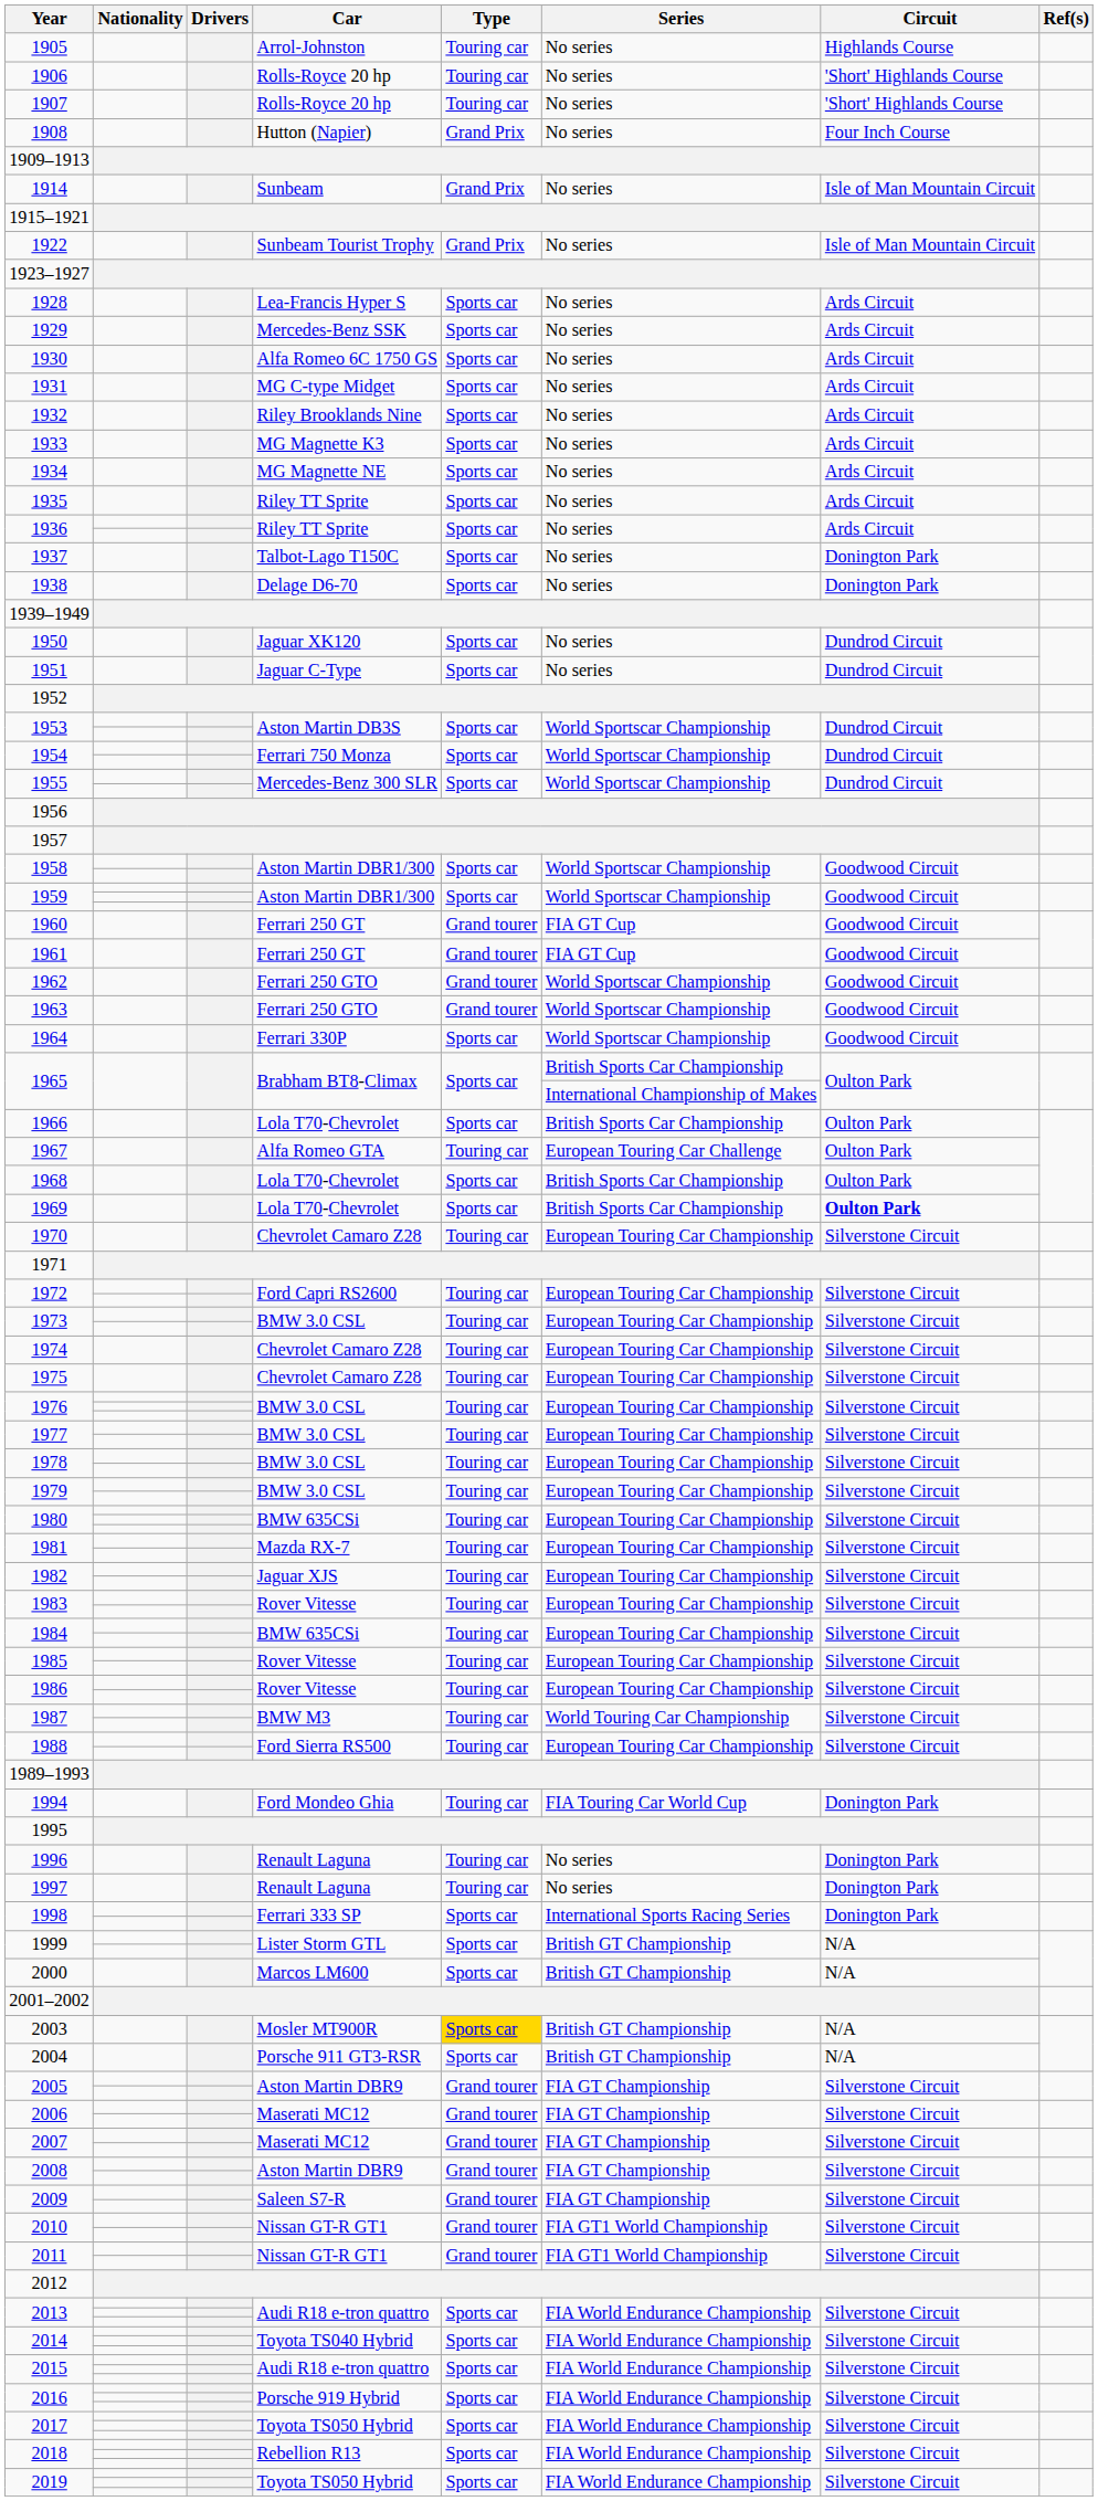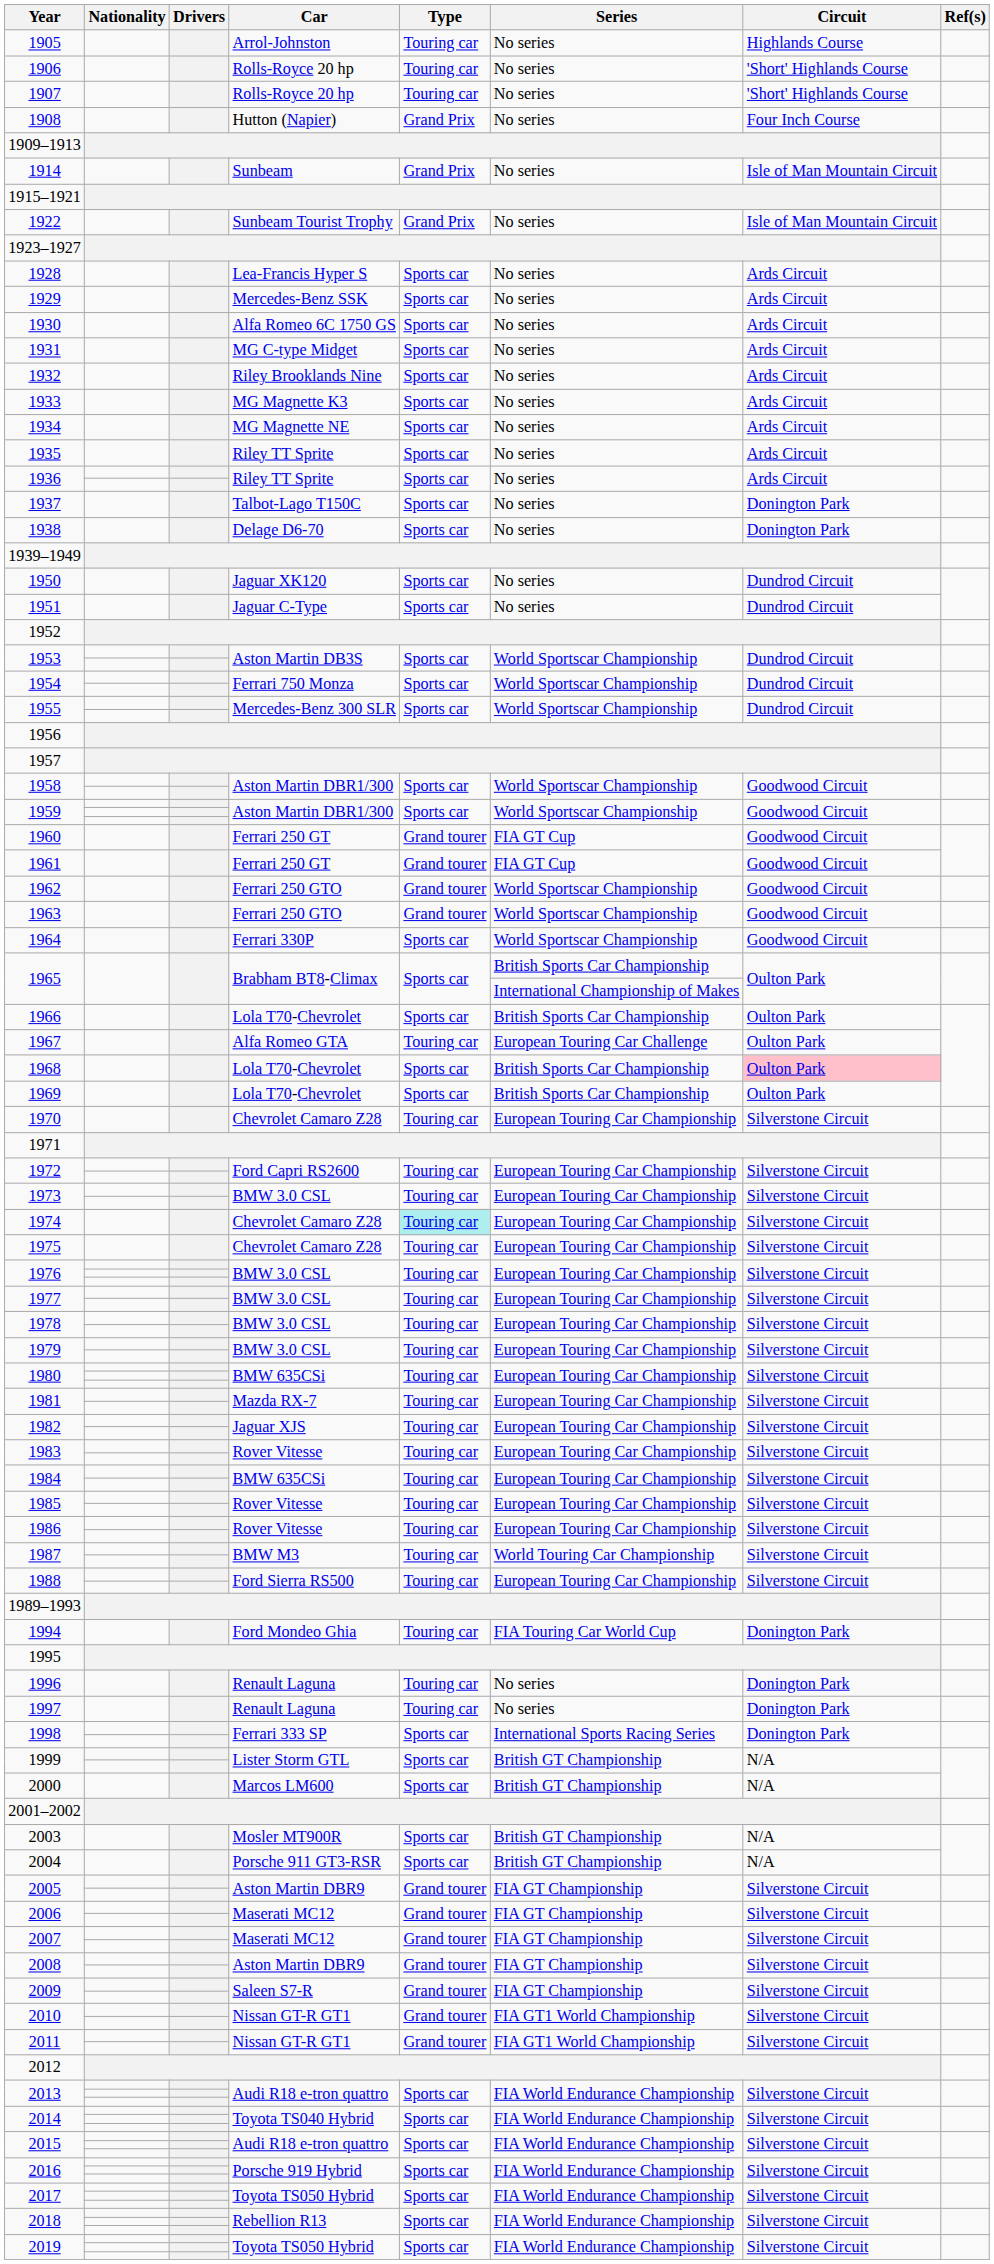1968 | Circuit: no background -> pink background
1969 | Circuit: bold -> normal
1974 | Type: no background -> paleturquoise background
2003 | Type: gold background -> no background
